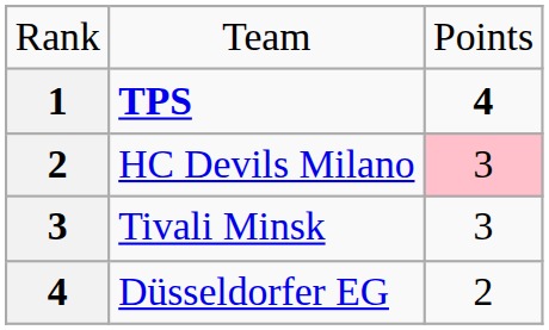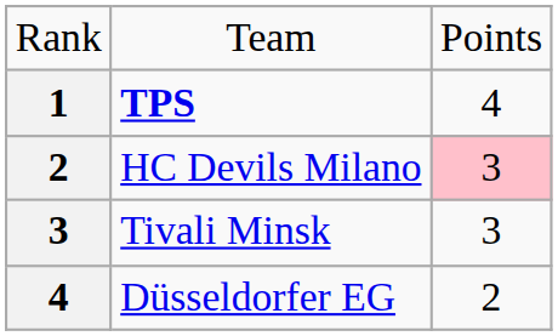TPS | column 3: bold -> normal
